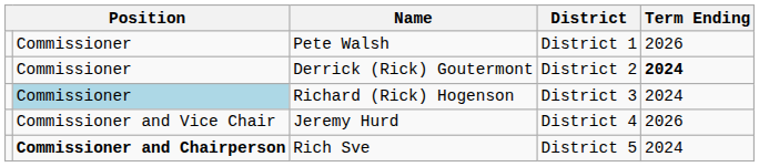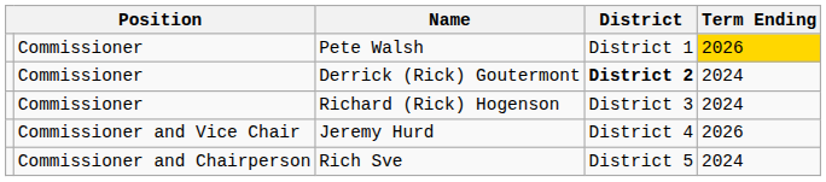Pete Walsh | Term Ending: no background -> gold background
Derrick (Rick) Goutermont | District: normal -> bold
Derrick (Rick) Goutermont | Term Ending: bold -> normal
Richard (Rick) Hogenson | column 2: lightblue background -> no background
Rich Sve | column 2: bold -> normal
